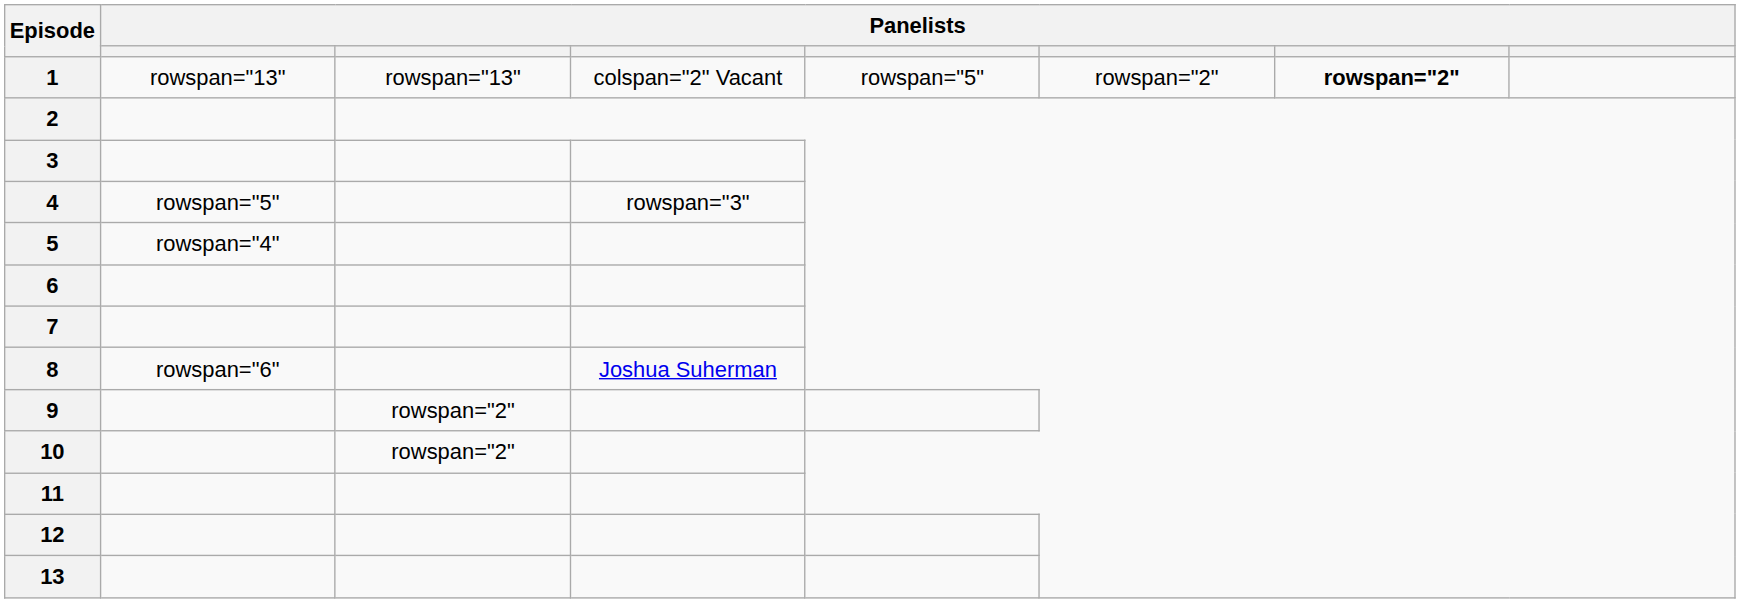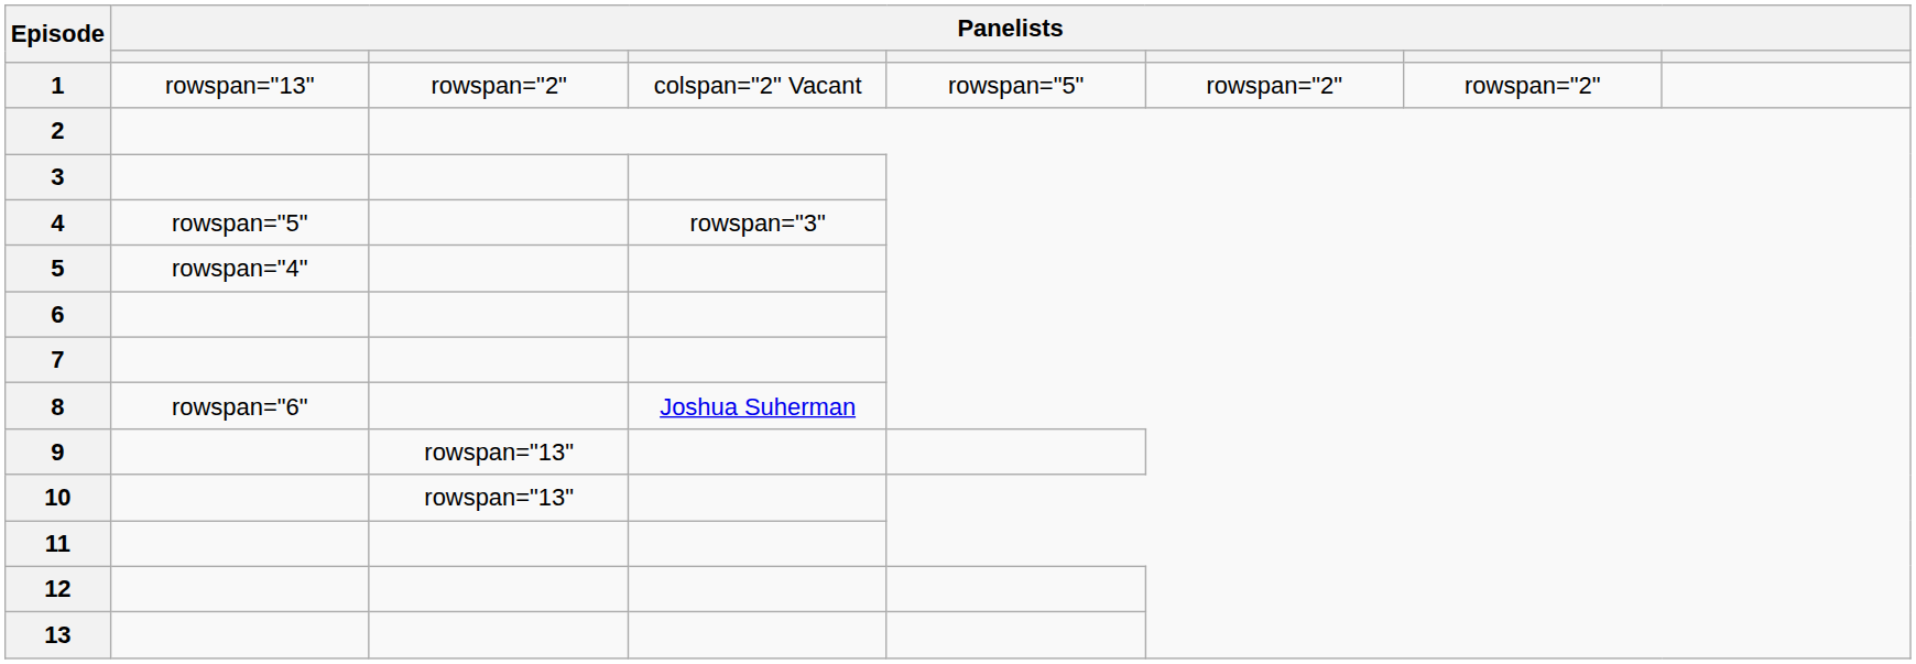1 | column 3: rowspan="13" -> rowspan="2"
1 | column 7: bold -> normal
9 | column 3: rowspan="2" -> rowspan="13"
10 | column 3: rowspan="2" -> rowspan="13"
